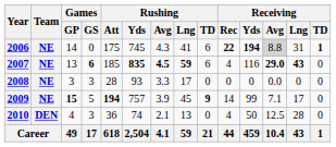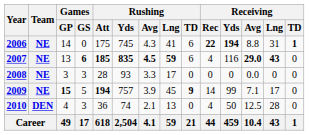2006 | Receiving / Avg: lightgrey background -> no background
2007 | Rushing / Att: normal -> bold
